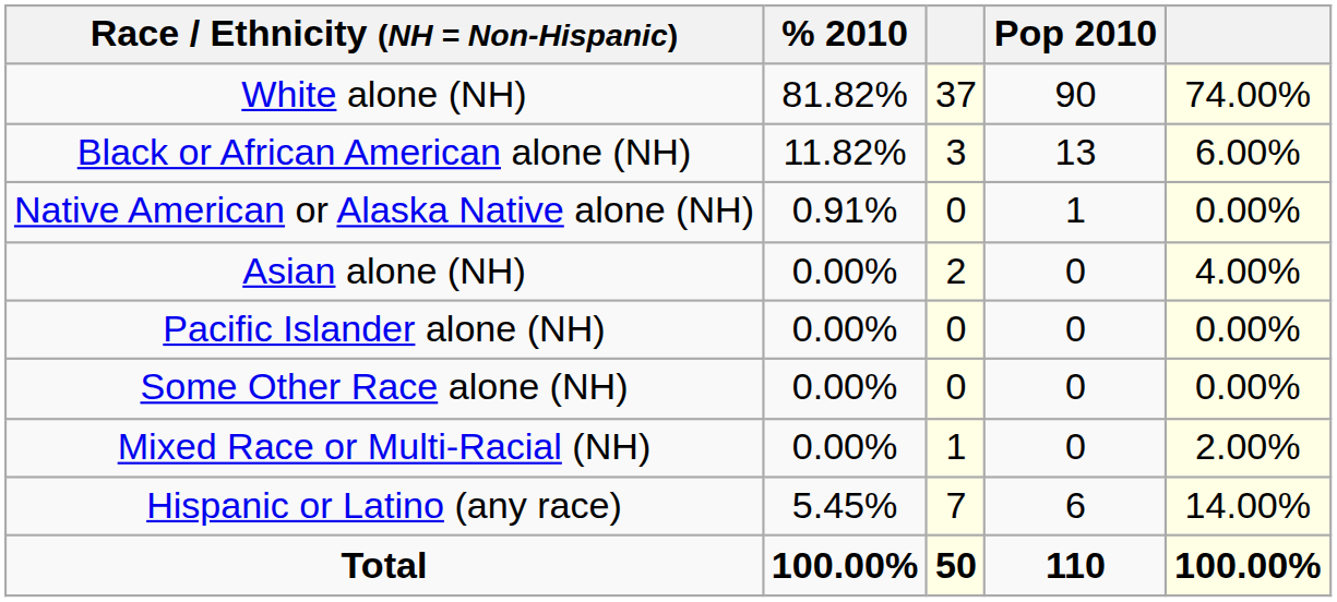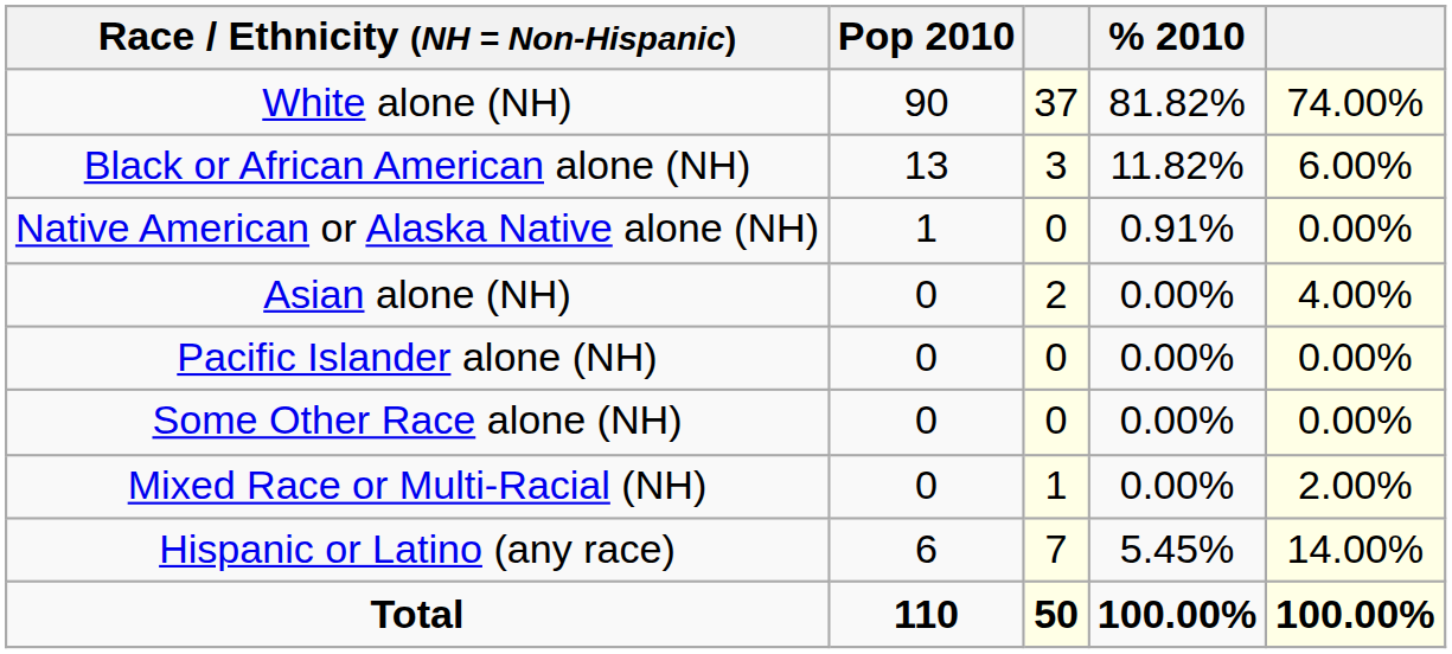columns swapped: Pop 2010 <-> % 2010
